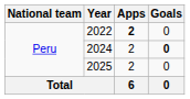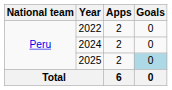2022 | Apps: bold -> normal
2024 | Goals: bold -> normal
2025 | Goals: no background -> lightblue background
